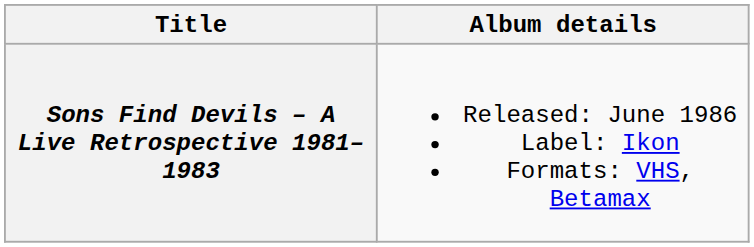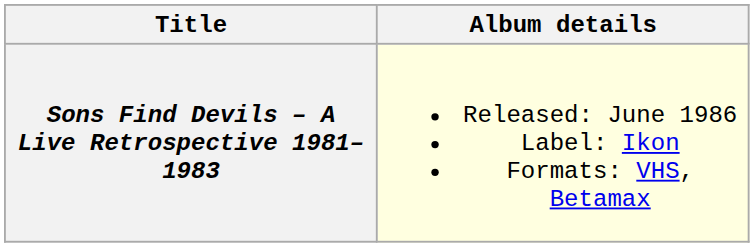Sons Find Devils – A Live Retrospective 1981–1983 | Album details: no background -> lightyellow background
